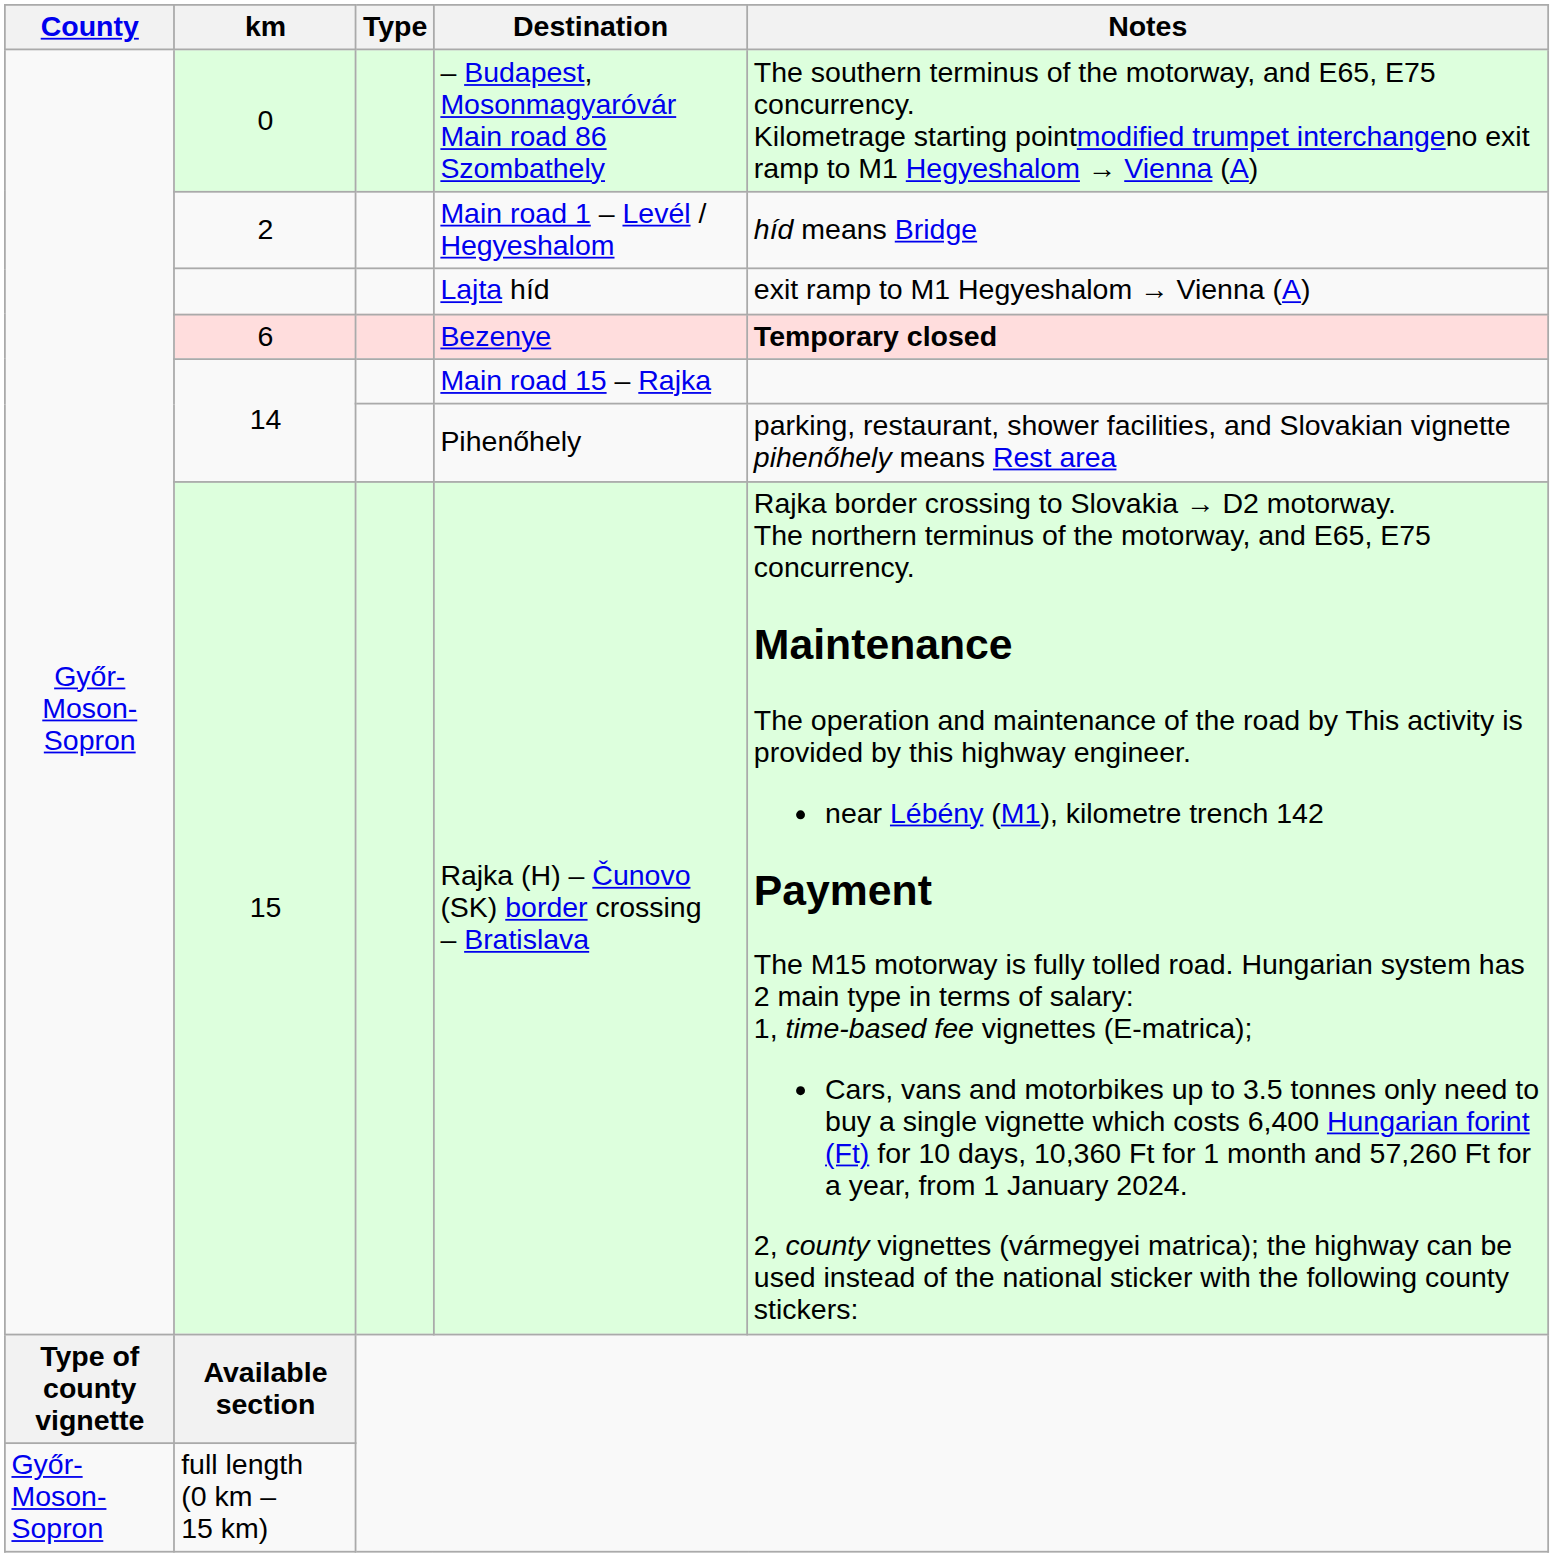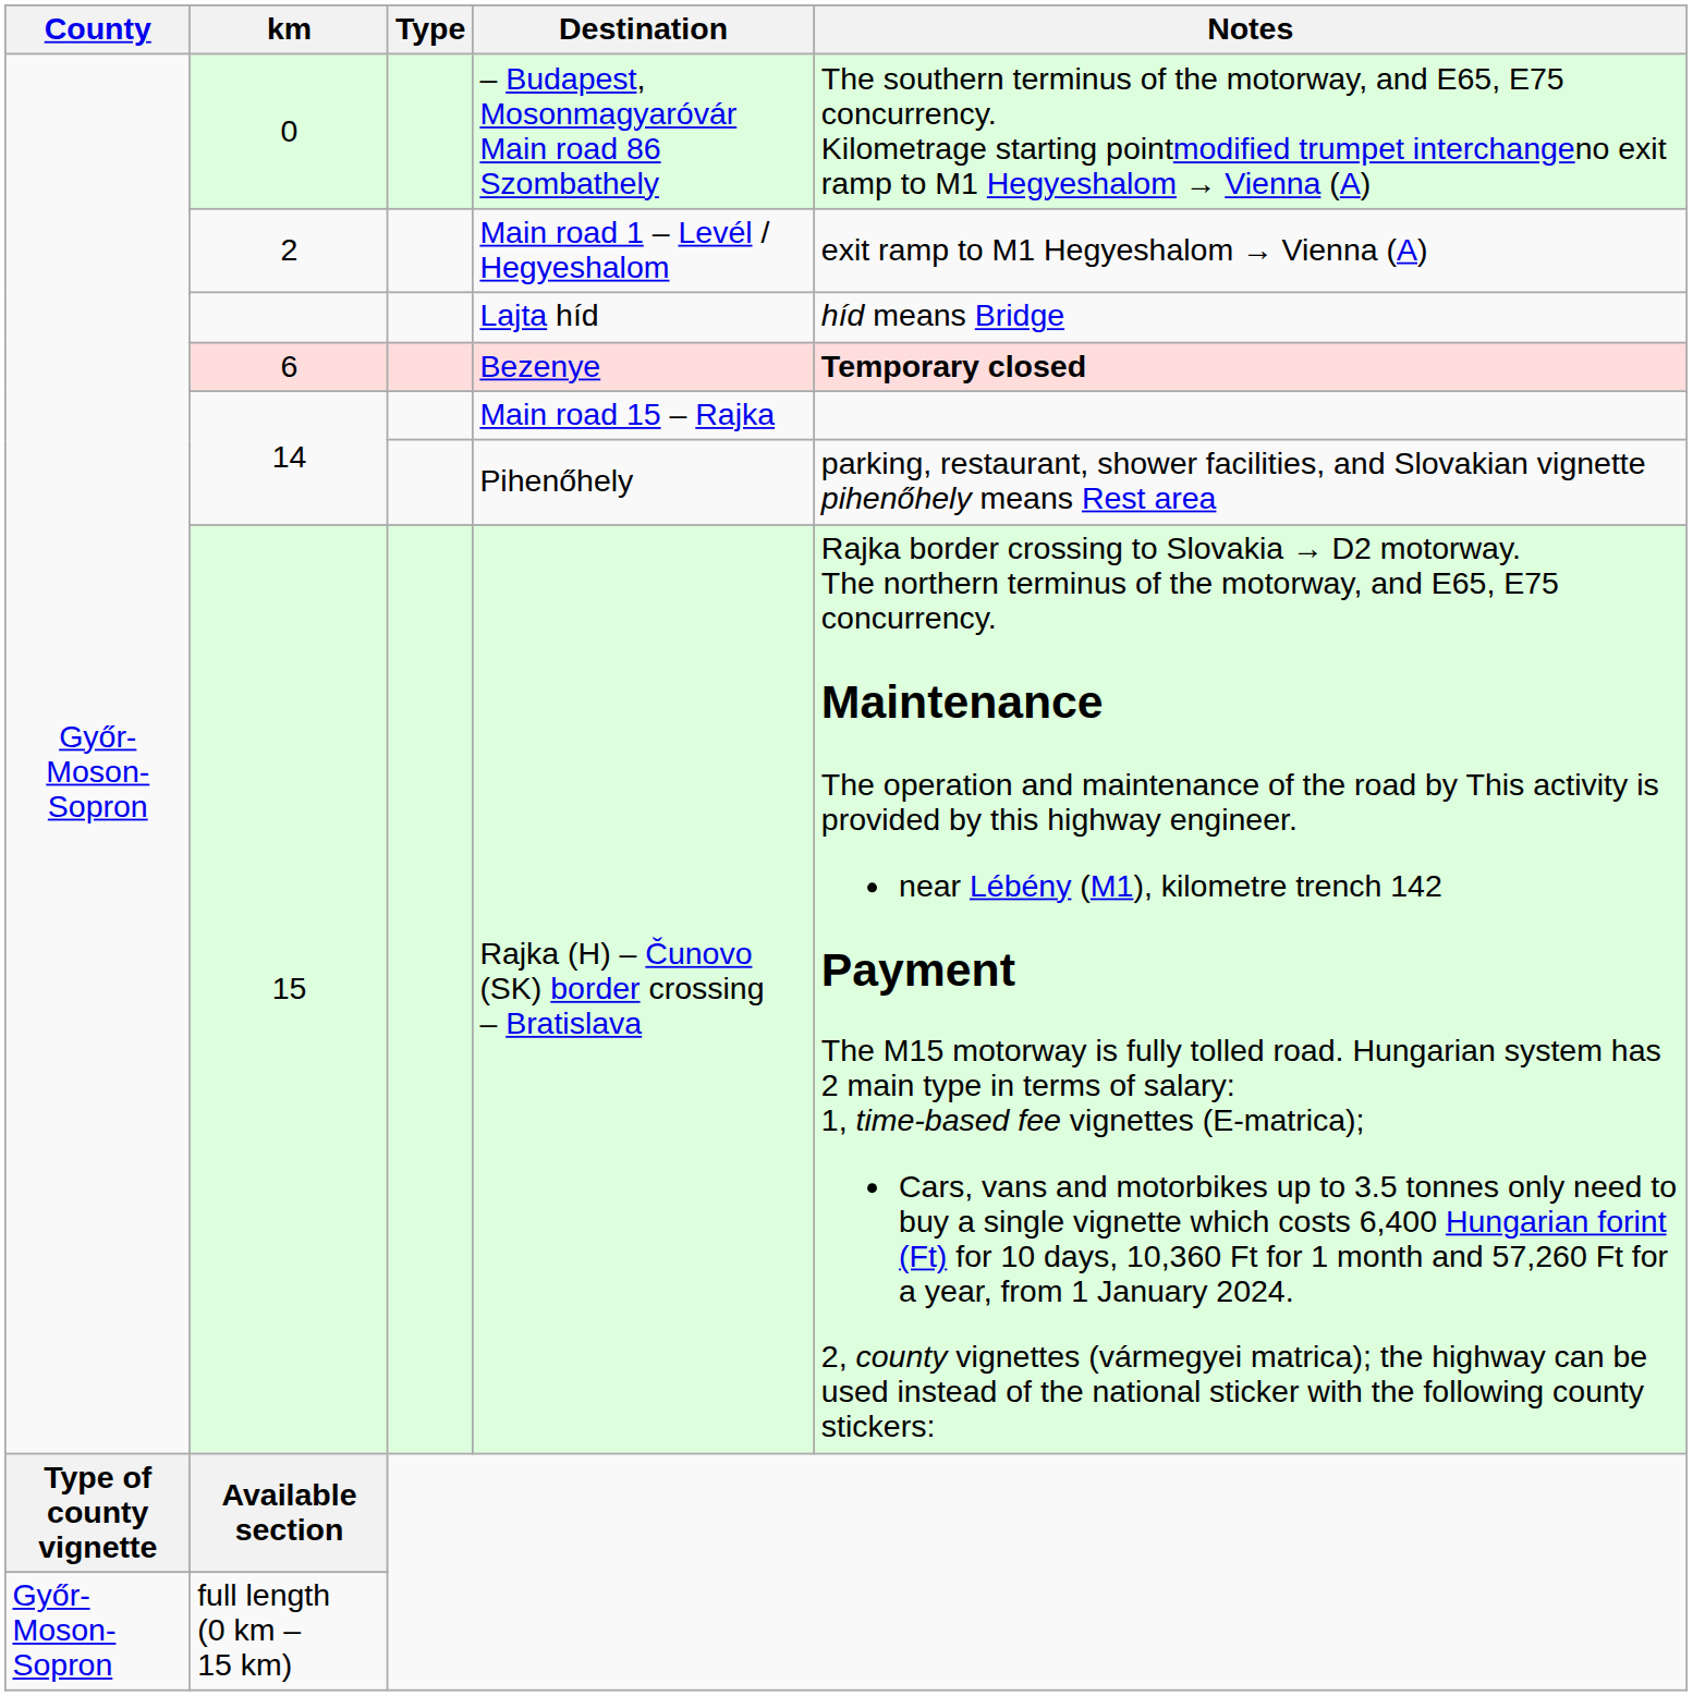Main road 1 – Levél / Hegyeshalom | Notes: híd means Bridge -> exit ramp to M1 Hegyeshalom → Vienna (A)
Lajta híd | Notes: exit ramp to M1 Hegyeshalom → Vienna (A) -> híd means Bridge
